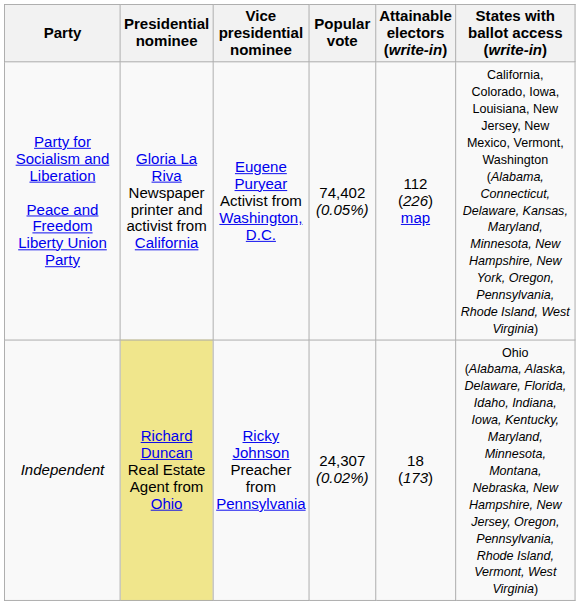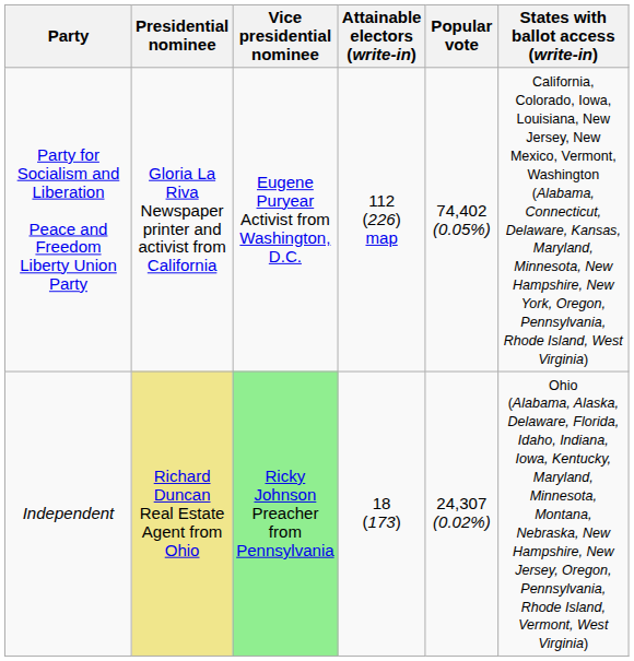columns swapped: Attainable electors (write-in) <-> Popular vote
Independent | Vice presidential nominee: no background -> lightgreen background
